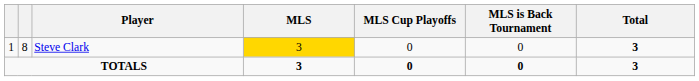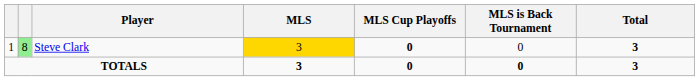1 | column 2: no background -> lightgreen background
1 | MLS Cup Playoffs: normal -> bold
